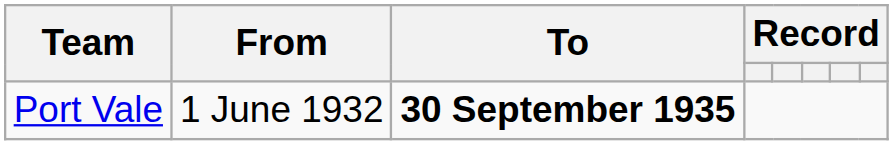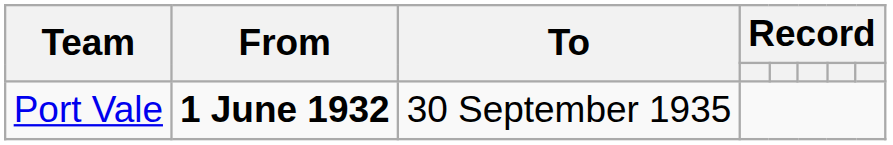Port Vale | From: normal -> bold
Port Vale | To: bold -> normal
